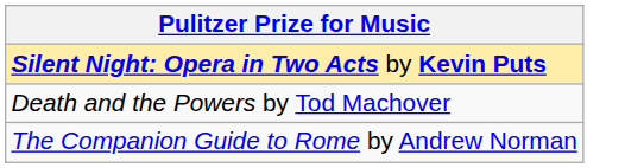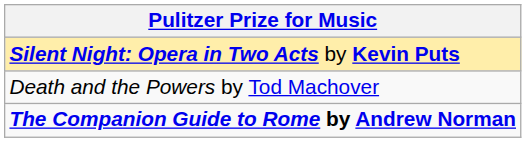row 4 | column 1: normal -> bold
